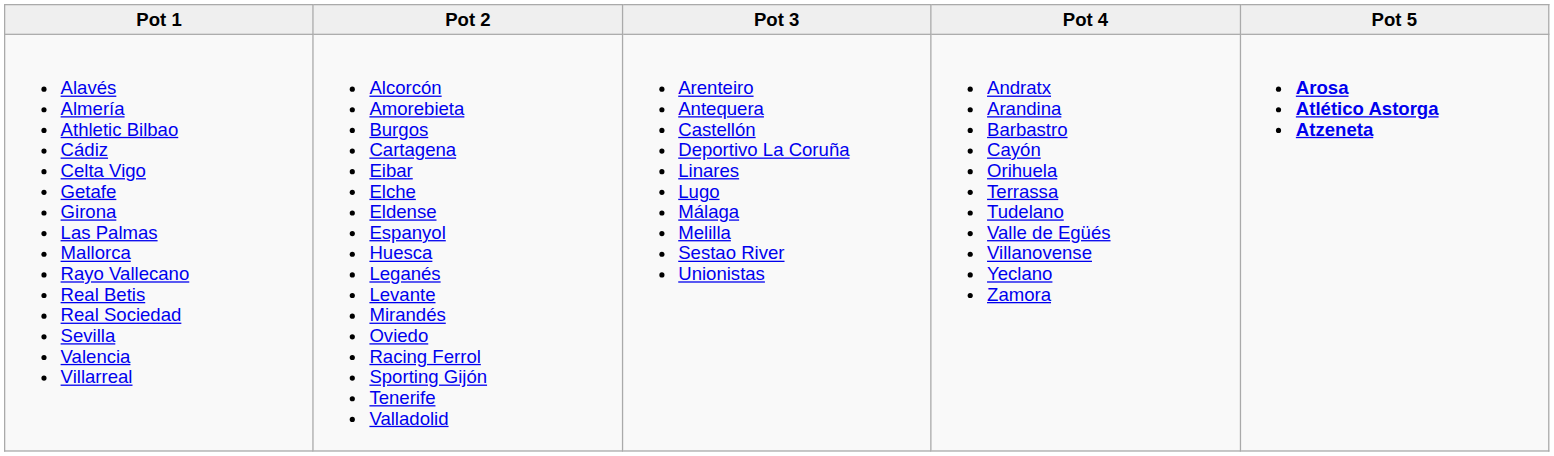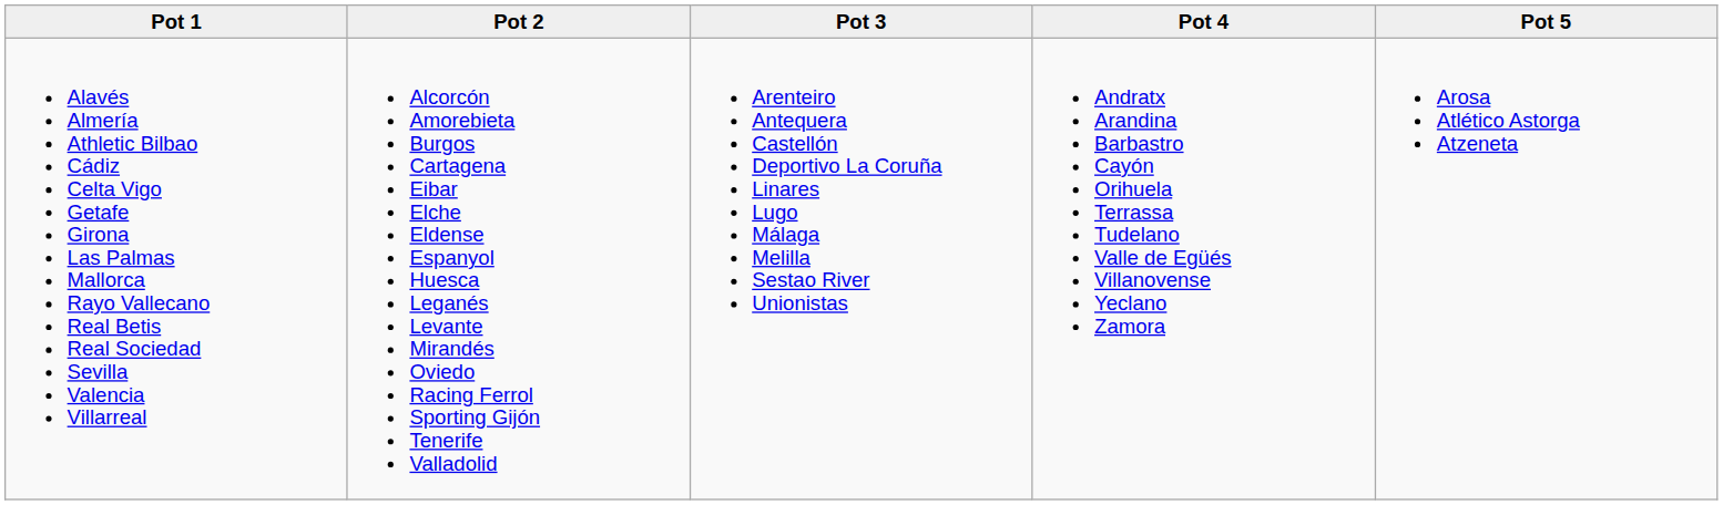row 2 | column 5: bold -> normal
